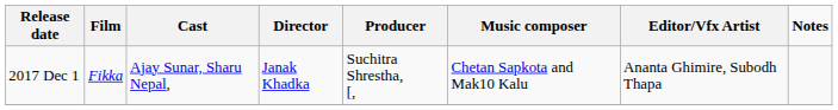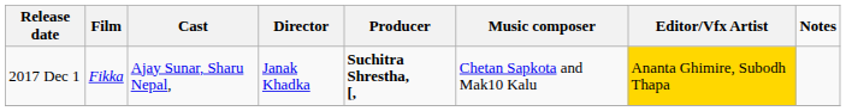2017 Dec 1 | Producer: normal -> bold
2017 Dec 1 | Editor/Vfx Artist: no background -> gold background
